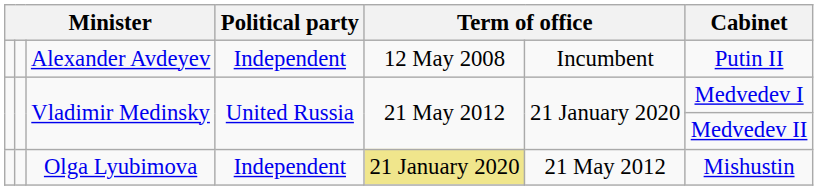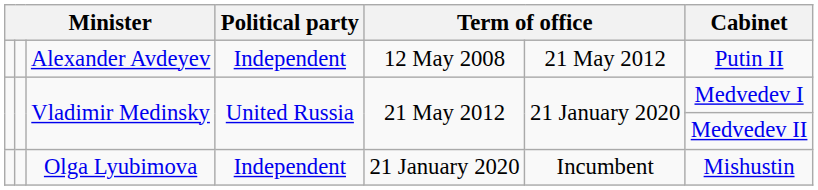Alexander Avdeyev | column 6: Incumbent -> 21 May 2012
Olga Lyubimova | column 5: khaki background -> no background
Olga Lyubimova | column 6: 21 May 2012 -> Incumbent
